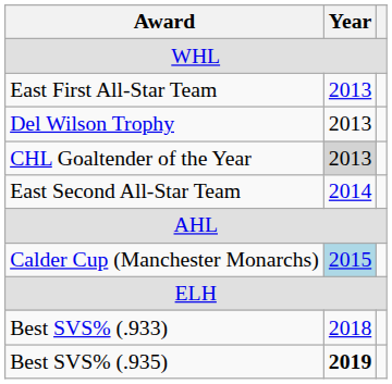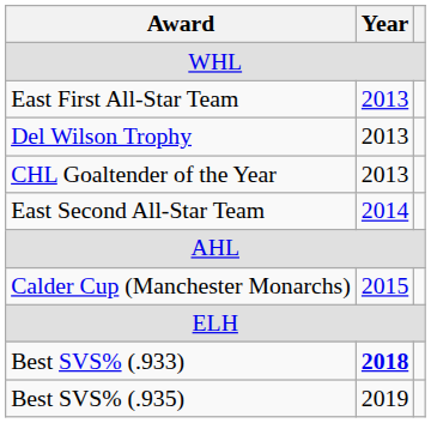CHL Goaltender of the Year | Year: lightgrey background -> no background
Calder Cup (Manchester Monarchs) | Year: lightblue background -> no background
Best SVS% (.933) | Year: normal -> bold
Best SVS% (.935) | Year: bold -> normal
